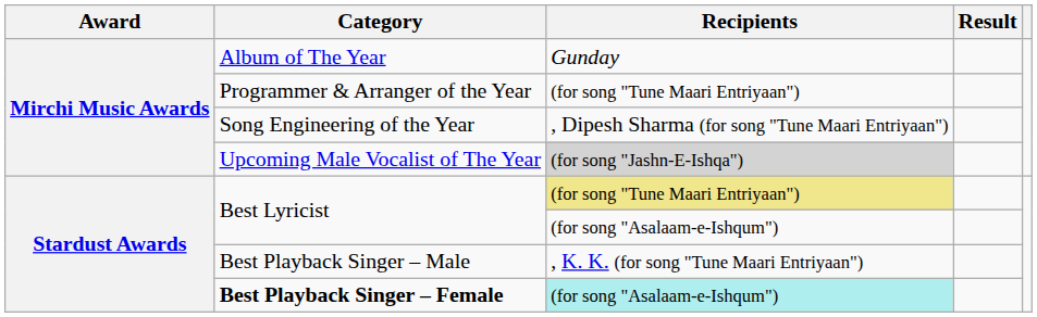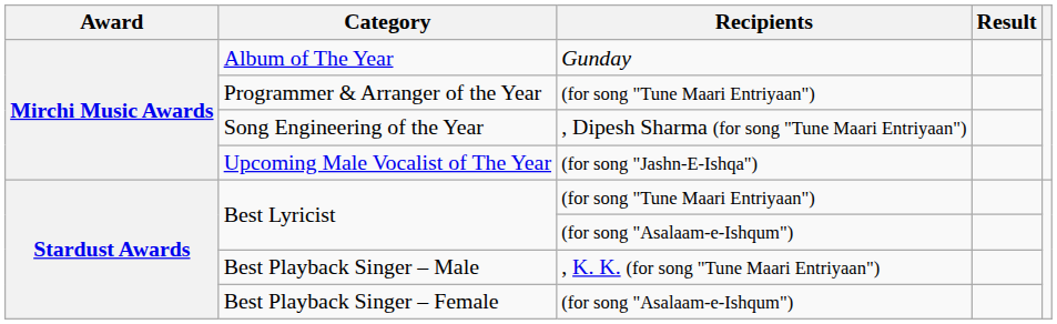Upcoming Male Vocalist of The Year | Recipients: lightgrey background -> no background
Best Lyricist / (for song "Tune Maari Entriyaan") | Recipients: khaki background -> no background
Best Playback Singer – Female | Category: bold -> normal
Best Playback Singer – Female | Recipients: paleturquoise background -> no background
